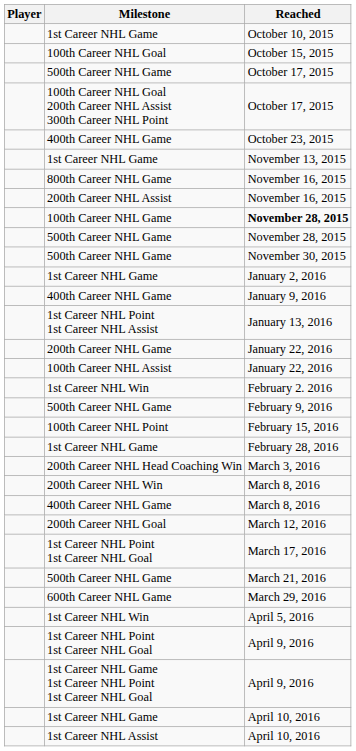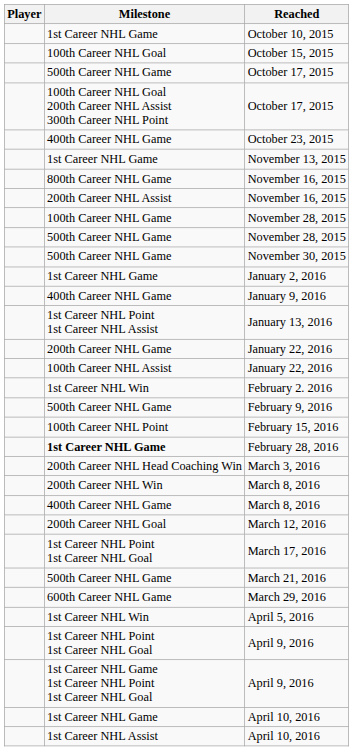row 10 | Reached: bold -> normal
row 21 | Milestone: normal -> bold
